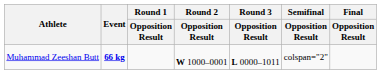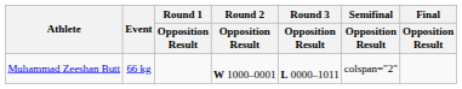Muhammad Zeeshan Butt | Event: bold -> normal
